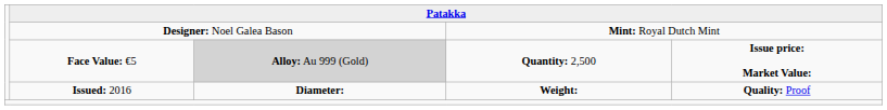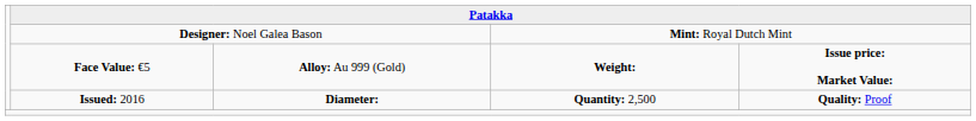Face Value: €5 | column 3: lightgrey background -> no background
Face Value: €5 | column 4: Quantity: 2,500 -> Weight:
Issued: 2016 | column 4: Weight: -> Quantity: 2,500
